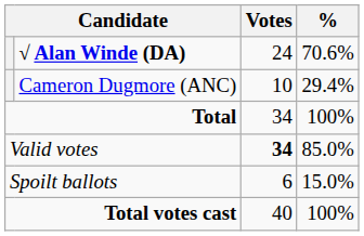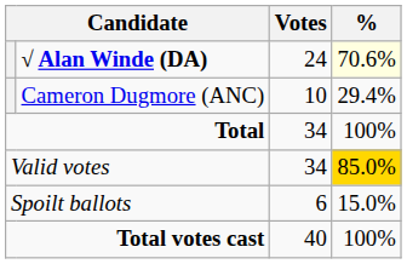√ Alan Winde (DA) | %: no background -> lightyellow background
Valid votes | Votes: bold -> normal
Valid votes | %: no background -> gold background
